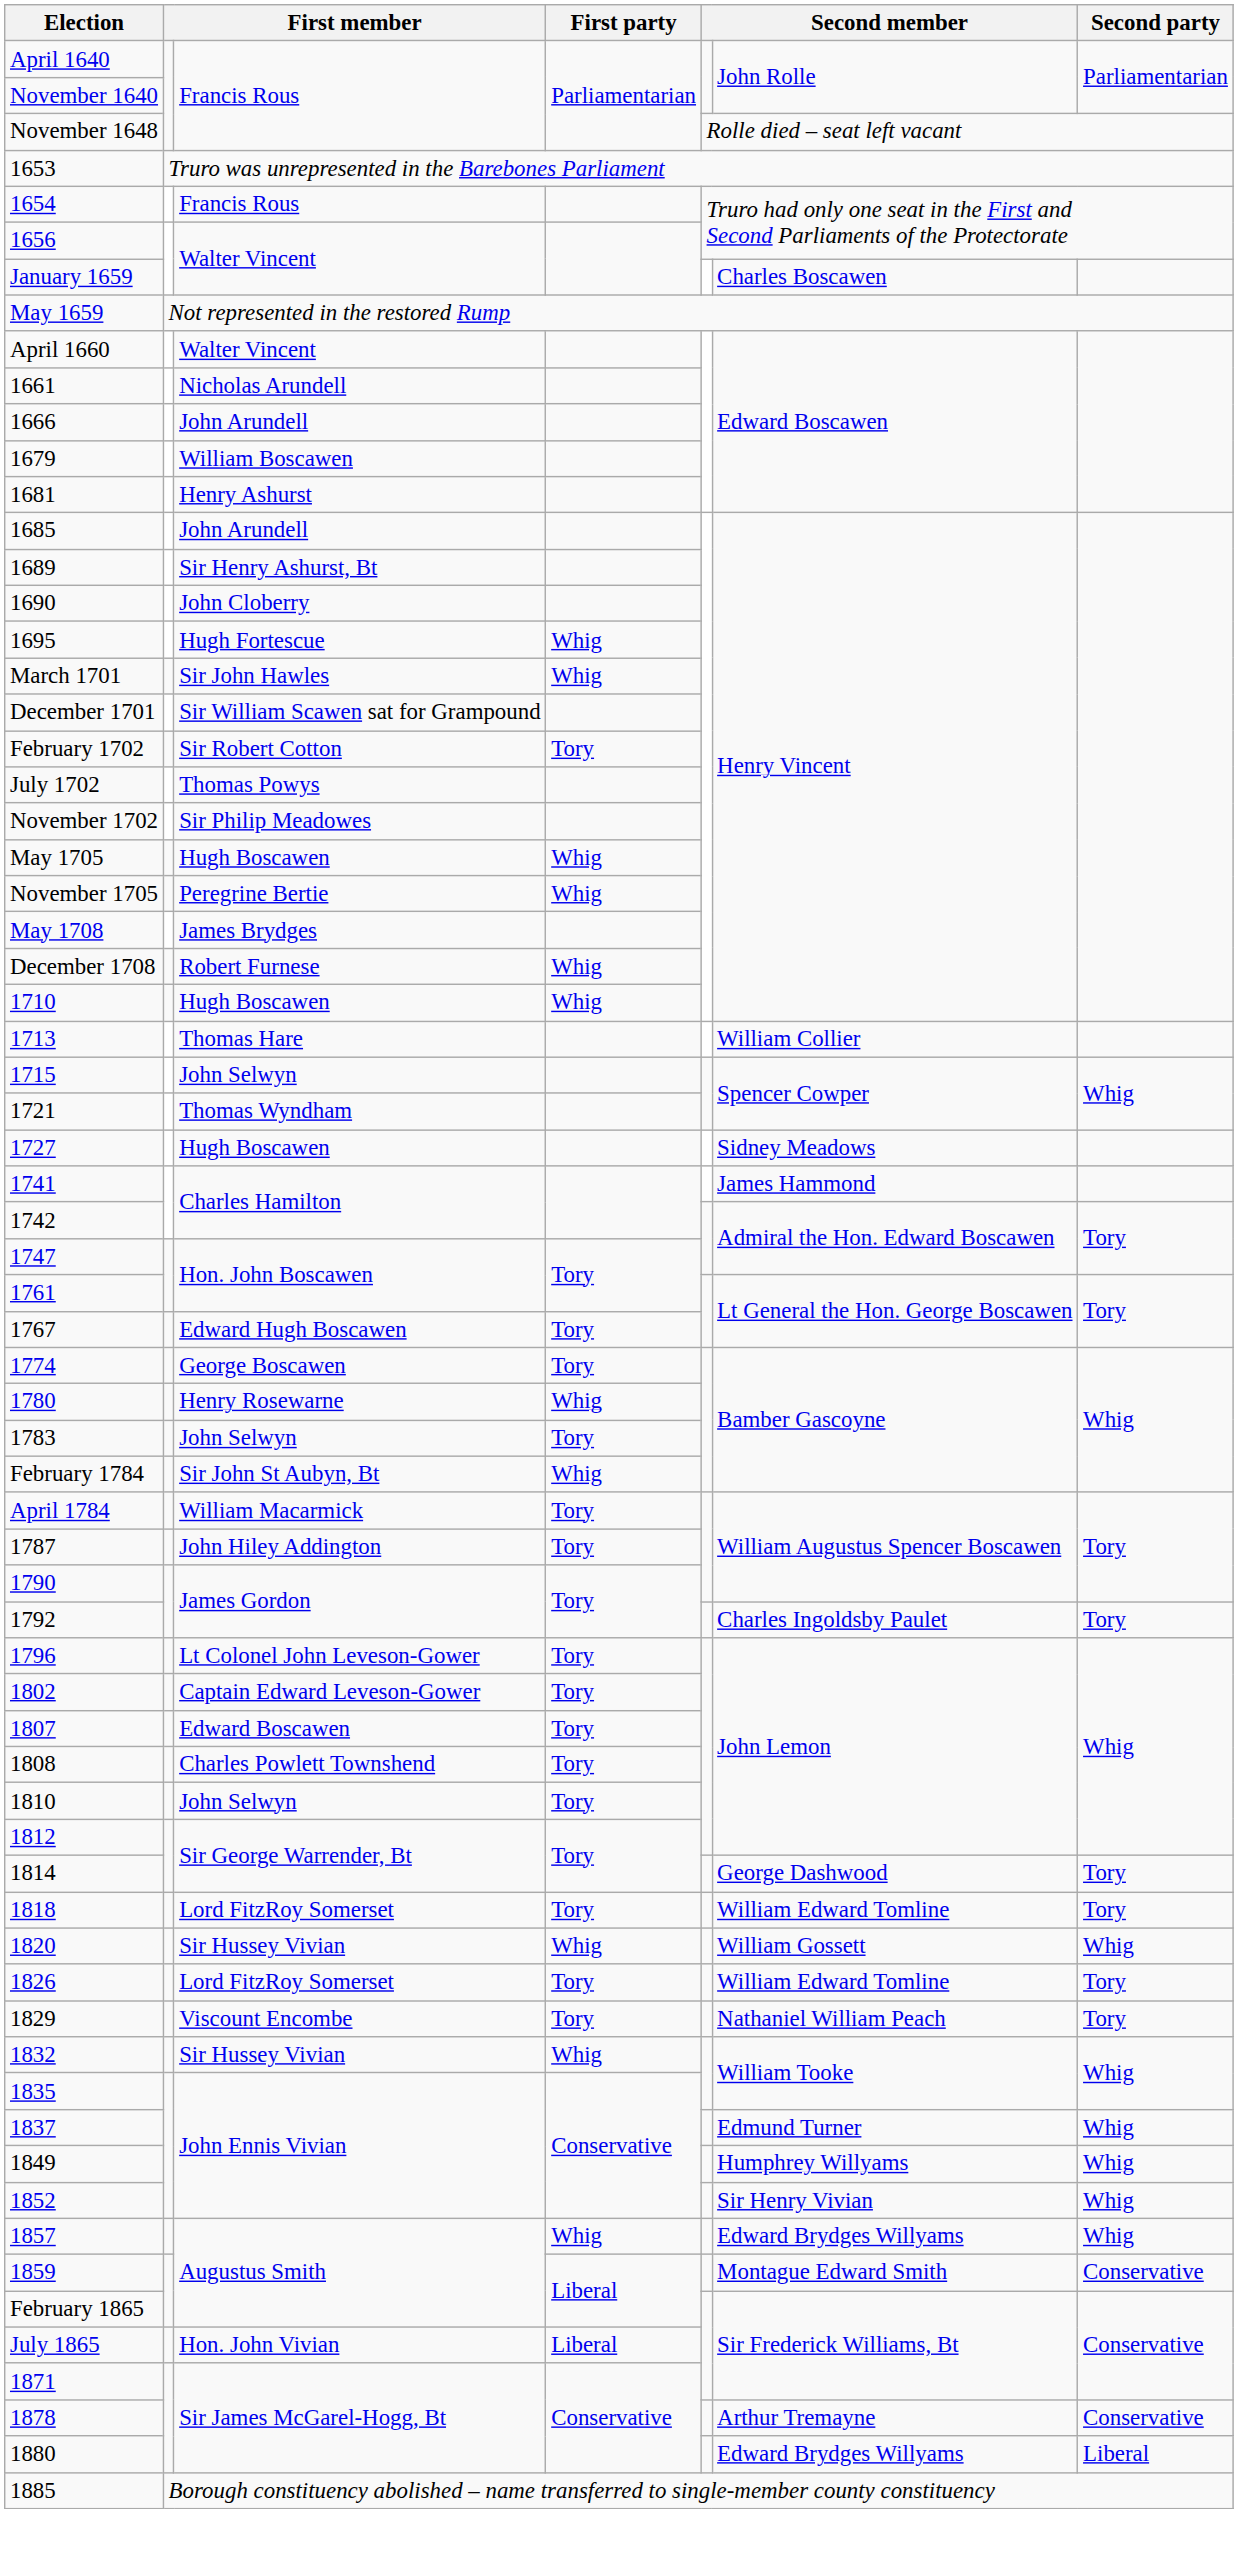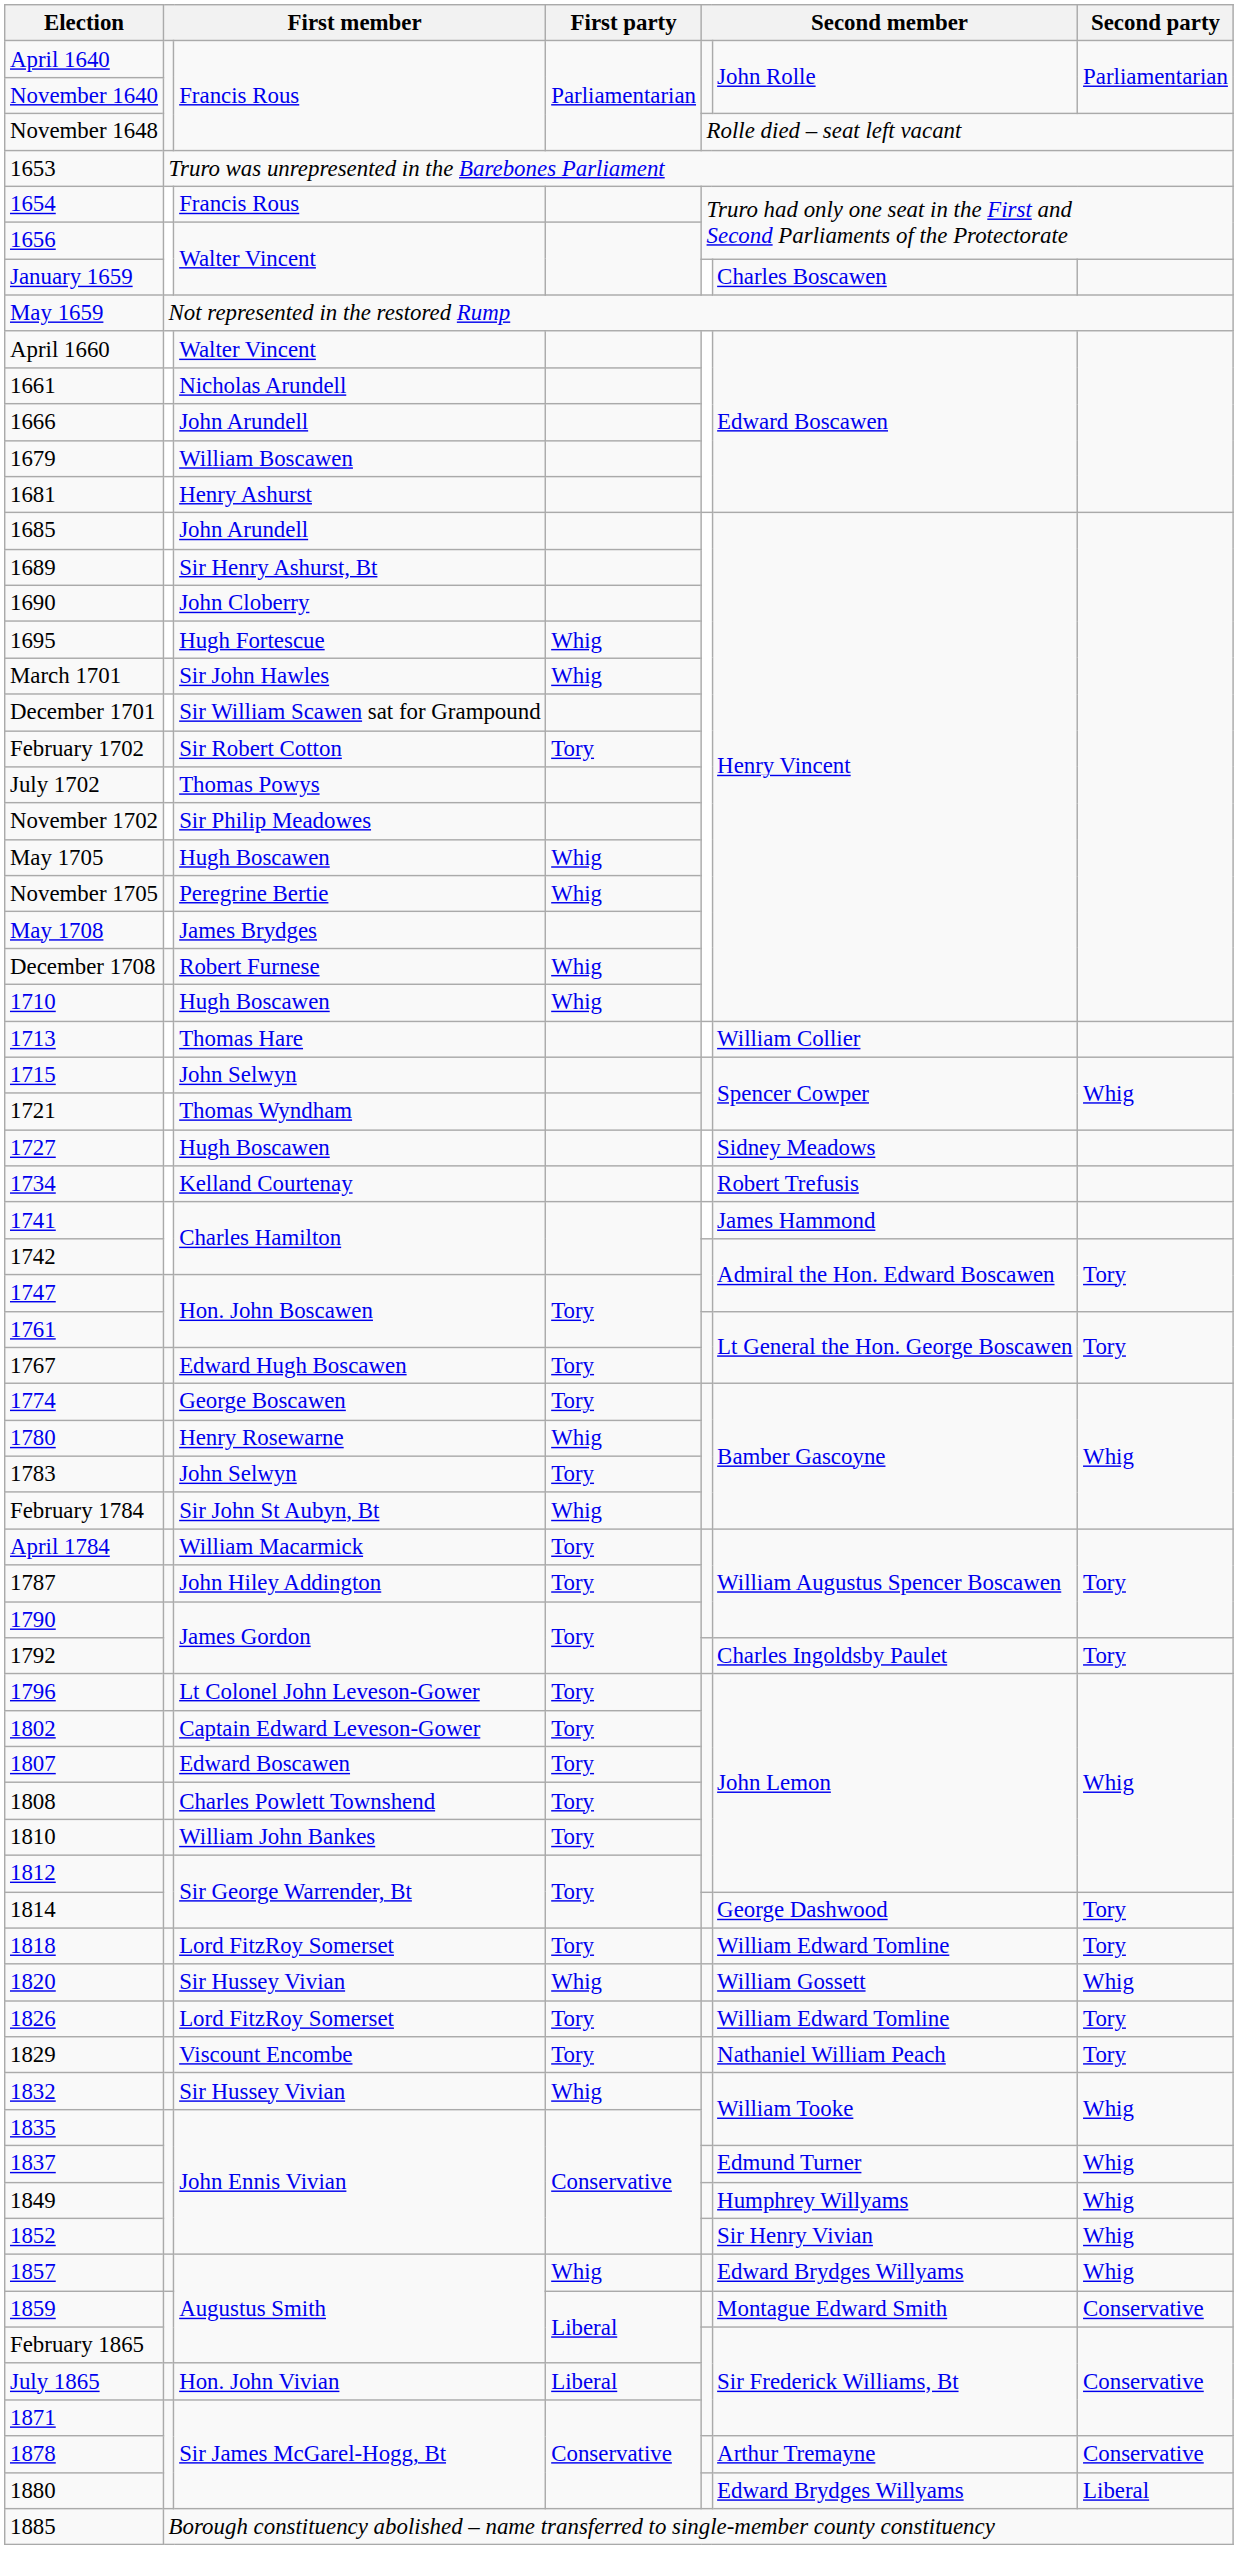+ row: 1734 | Kelland Courtenay | Robert Trefusis
1810 | column 3: John Selwyn -> William John Bankes
